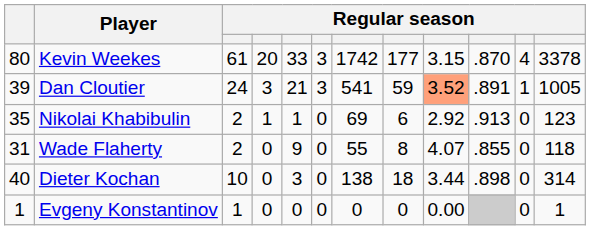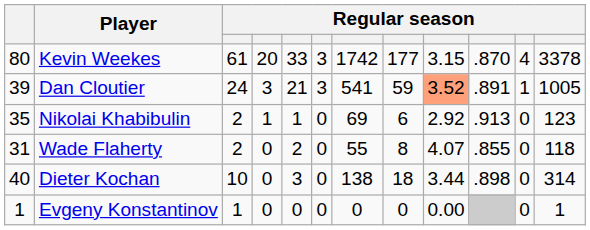Wade Flaherty | column 5: 9 -> 2
